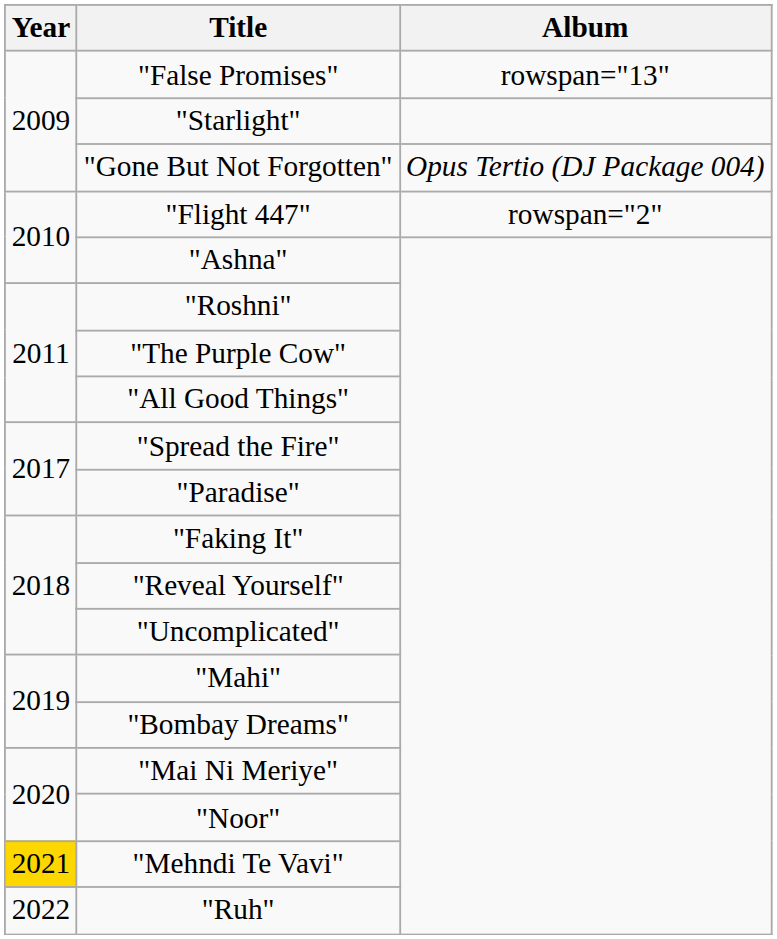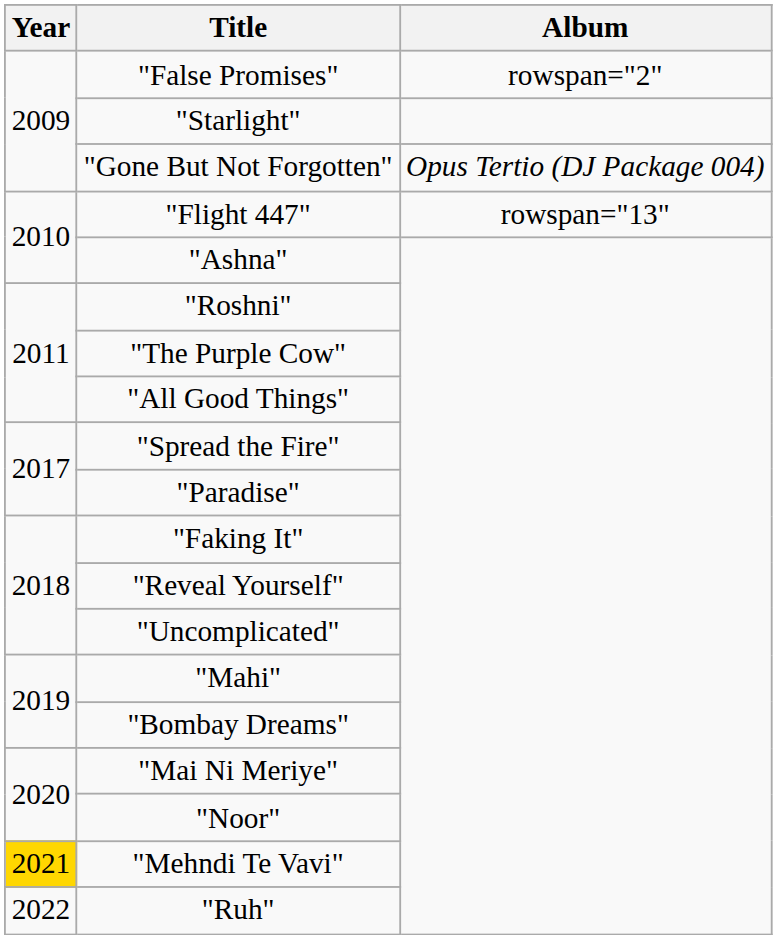"False Promises" | Album: rowspan="13" -> rowspan="2"
"Flight 447" | Album: rowspan="2" -> rowspan="13"
